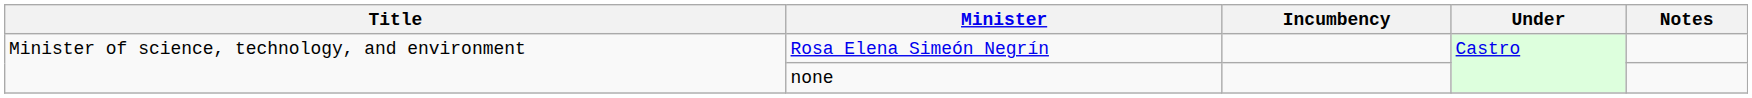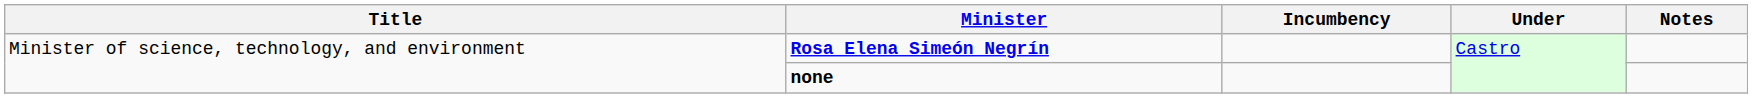Rosa Elena Simeón Negrín | Minister: normal -> bold
none | Minister: normal -> bold
